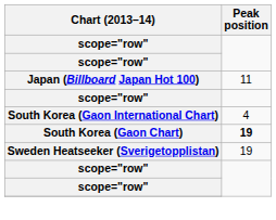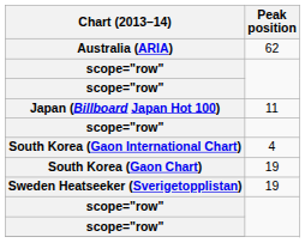+ row: Australia (ARIA) | 62
South Korea (Gaon Chart) | Peak position: bold -> normal
